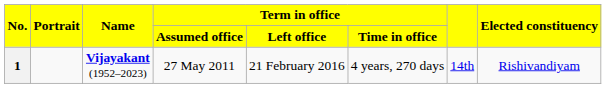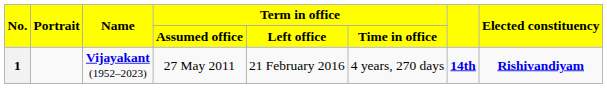1 | column 7: normal -> bold
1 | Elected constituency: normal -> bold
